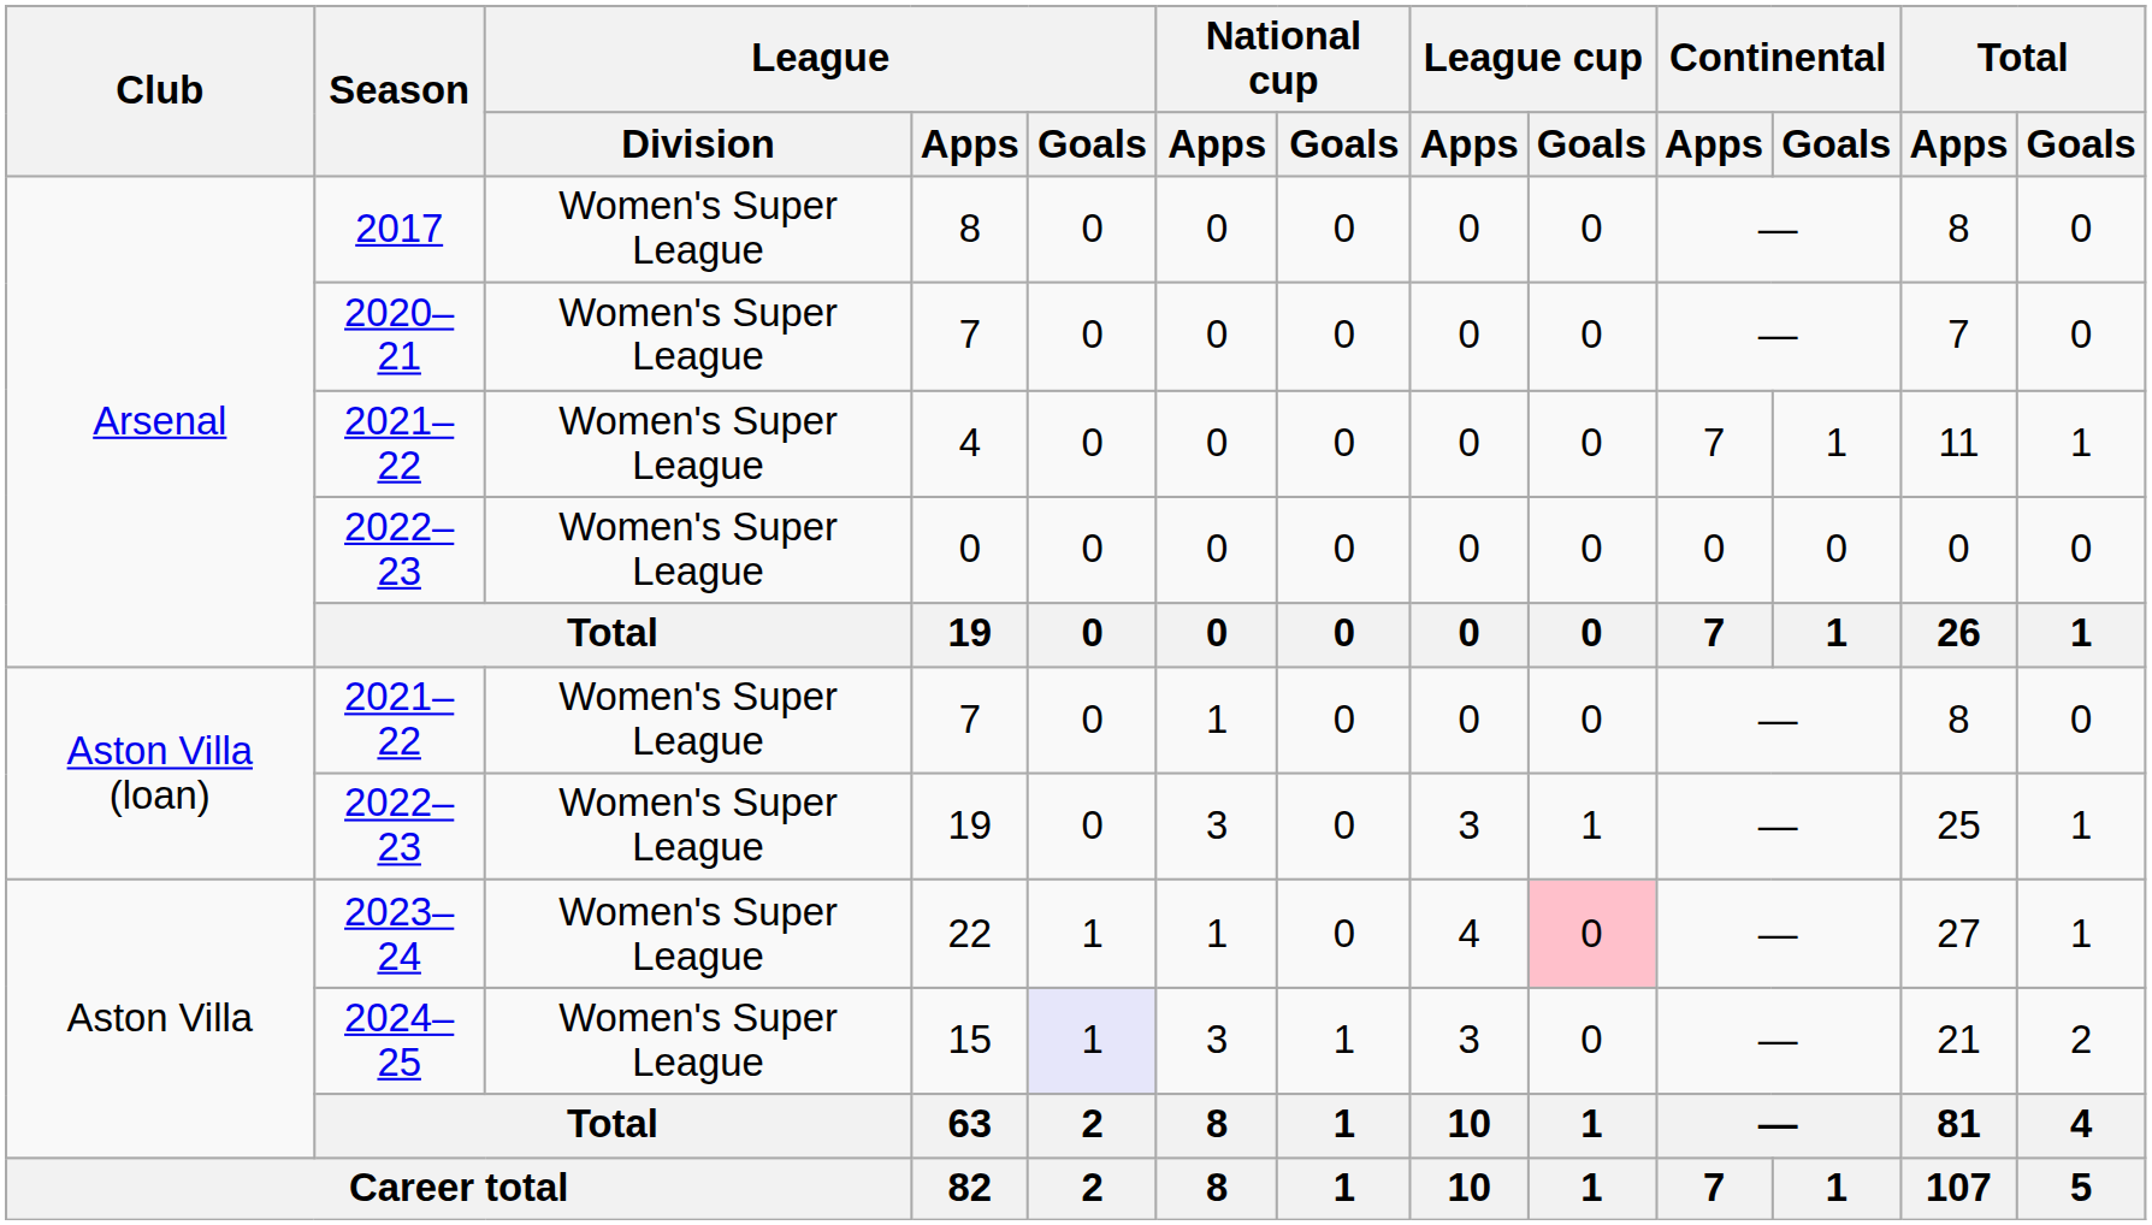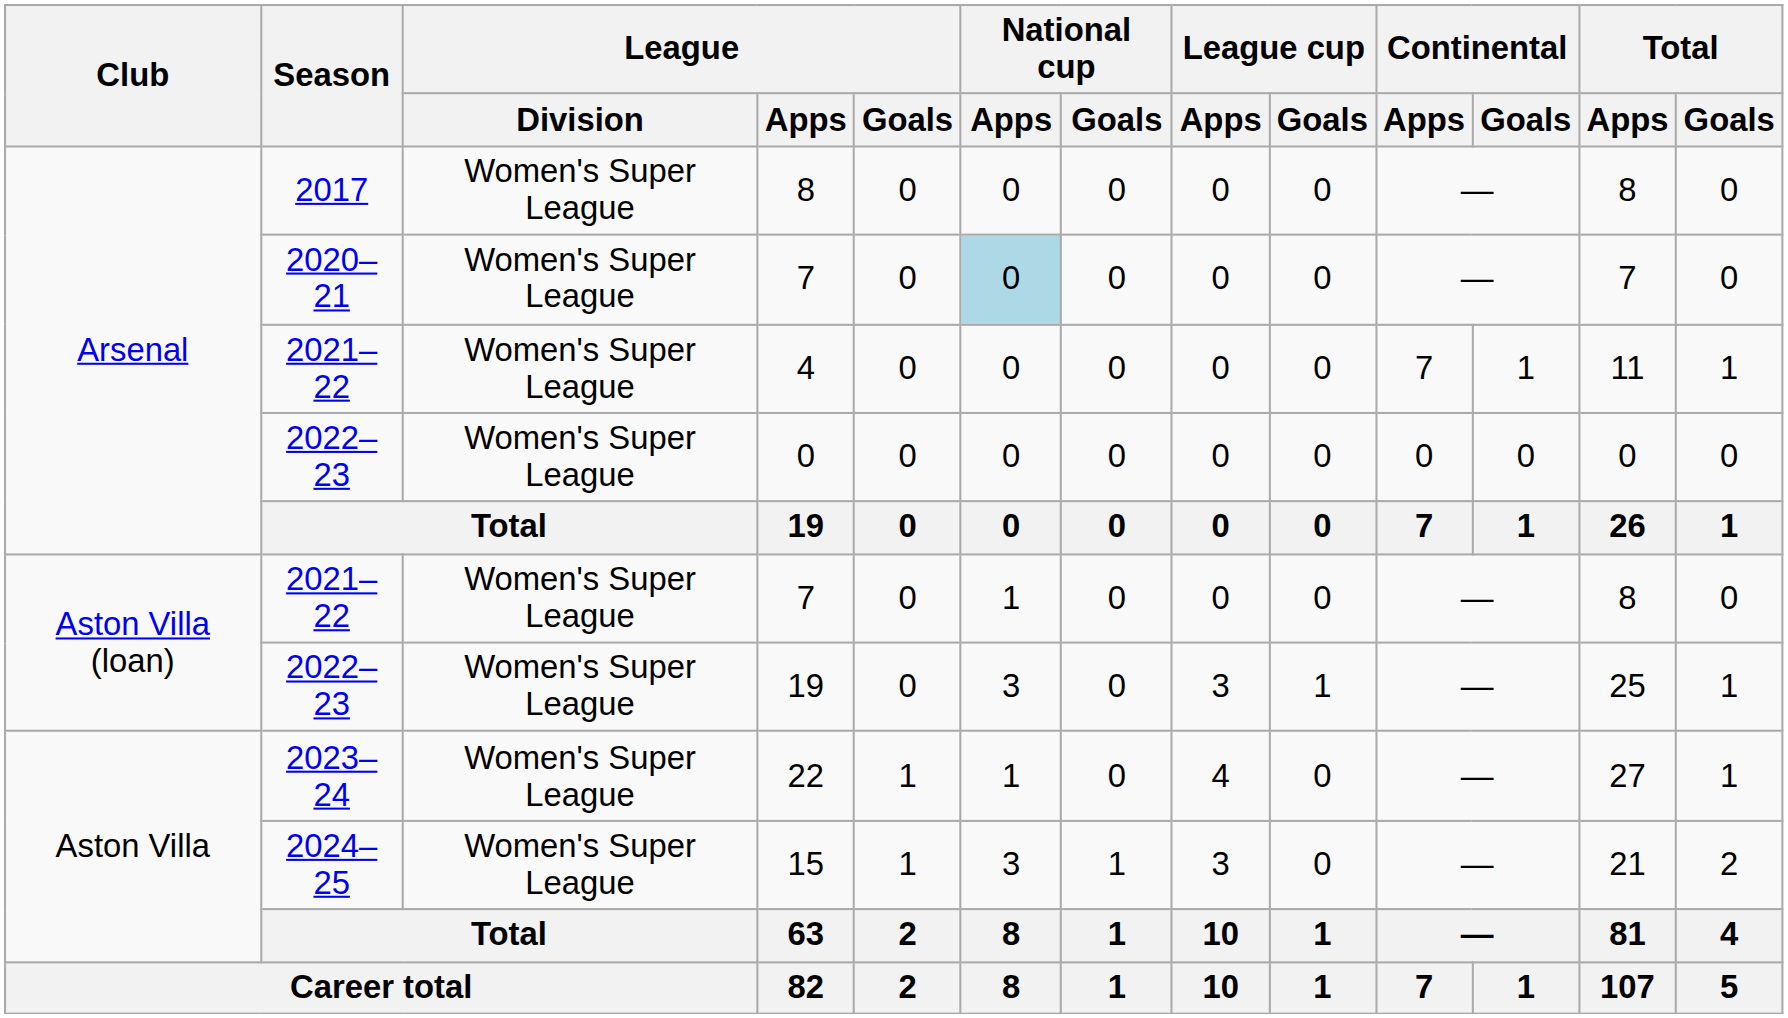2020–21 / 7 | National cup / Apps: no background -> lightblue background
22 | League cup / Goals: pink background -> no background
15 | League / Goals: lavender background -> no background
